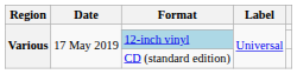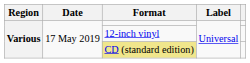12-inch vinyl | Format: lightblue background -> no background
CD (standard edition) | Format: no background -> khaki background
